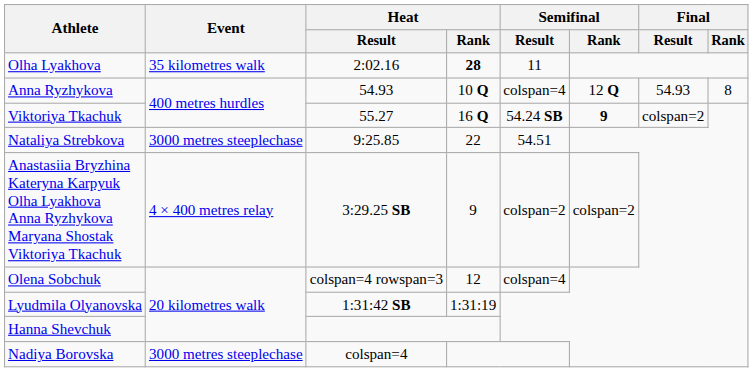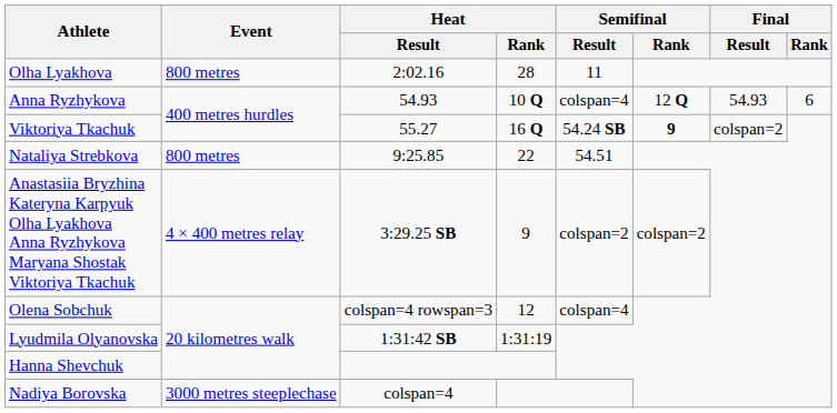Olha Lyakhova | Event: 35 kilometres walk -> 800 metres
Olha Lyakhova | Heat / Rank: bold -> normal
Anna Ryzhykova | Final / Rank: 8 -> 6
Nataliya Strebkova | Event: 3000 metres steeplechase -> 800 metres
